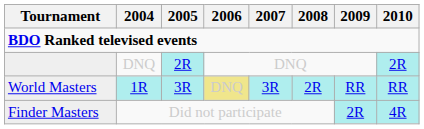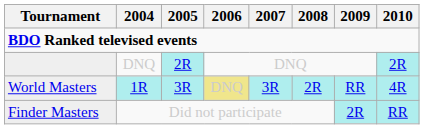World Masters | 2010: RR -> 4R
Finder Masters | 2010: 4R -> RR
